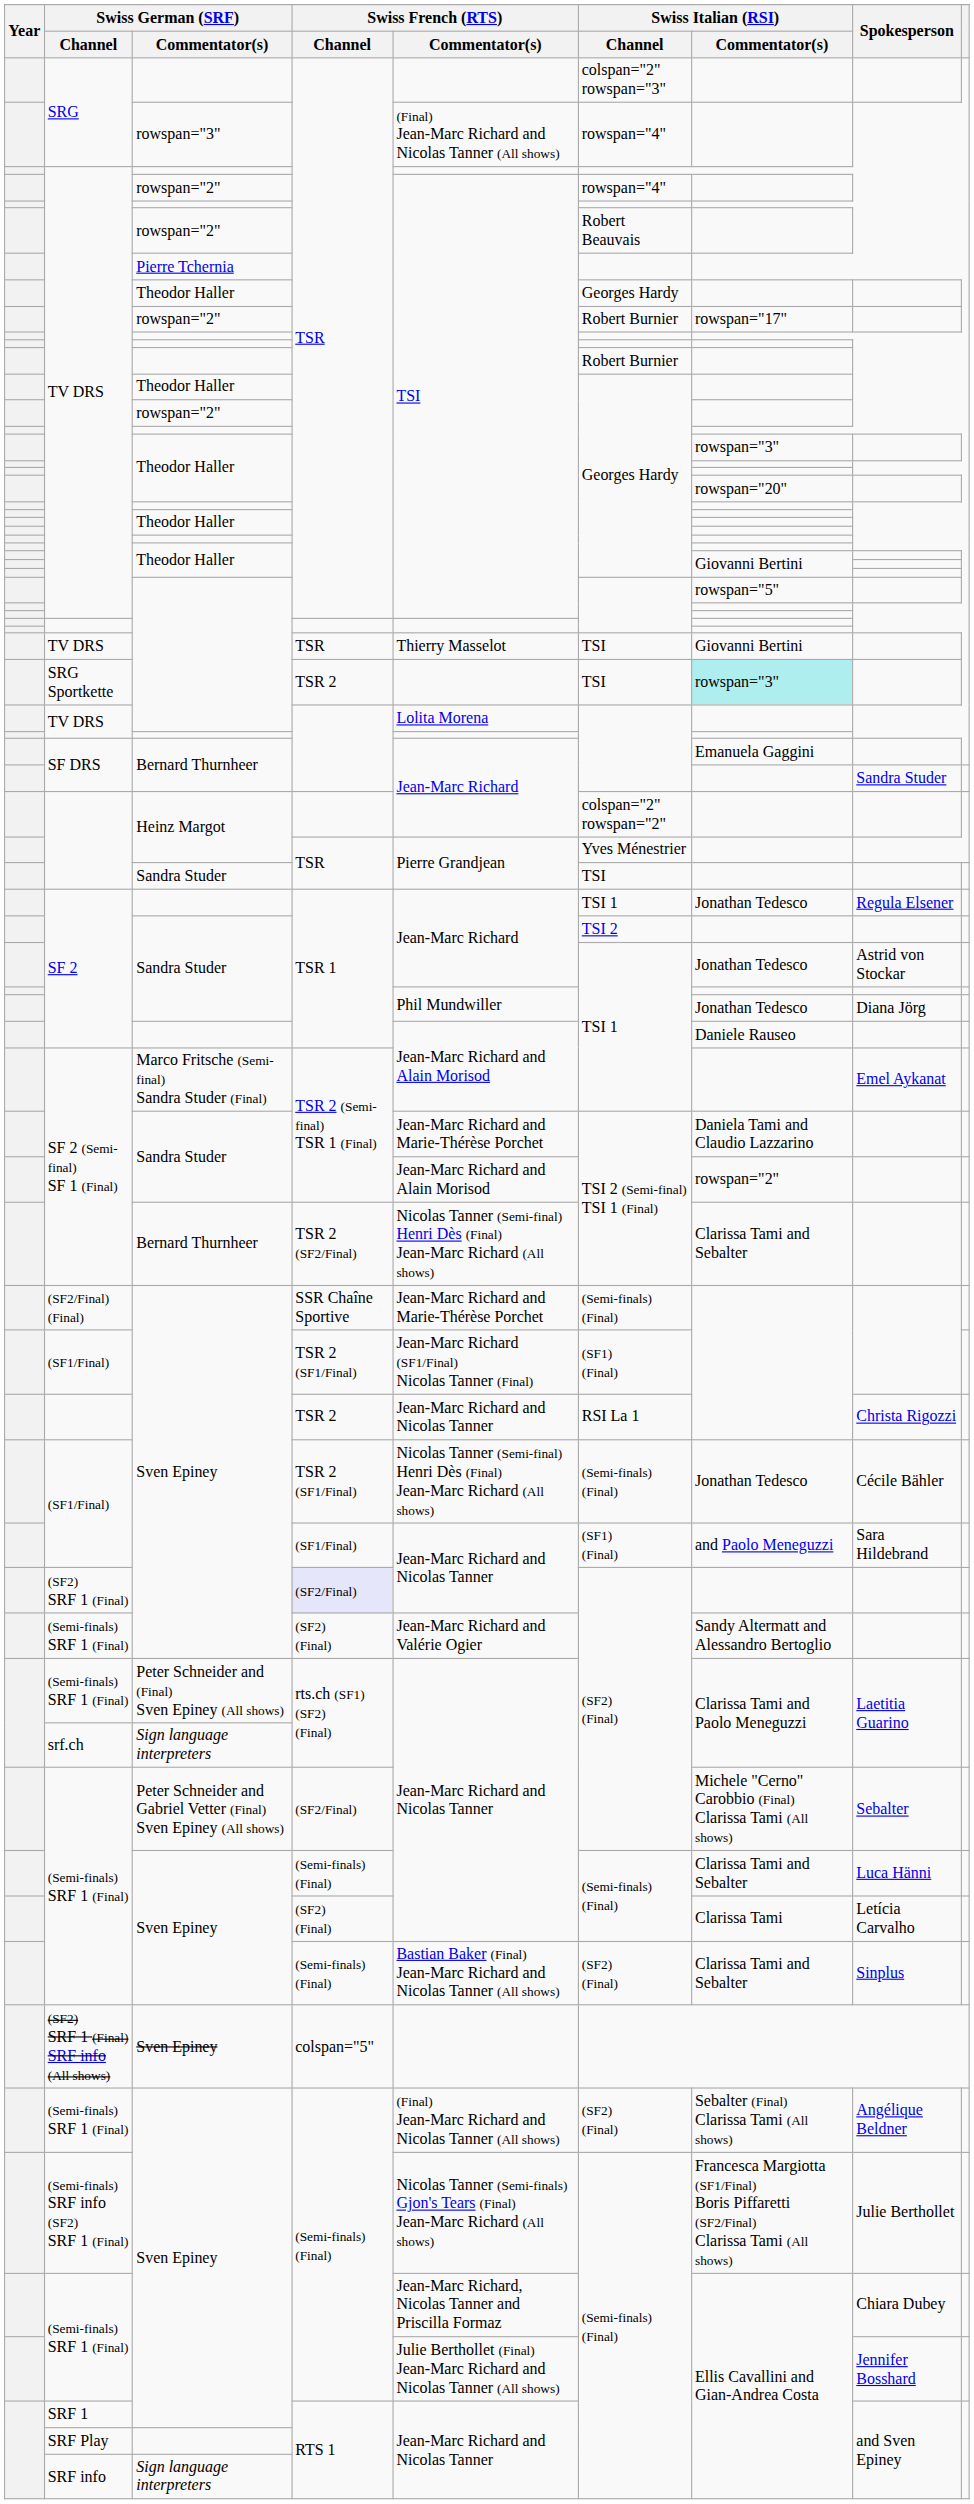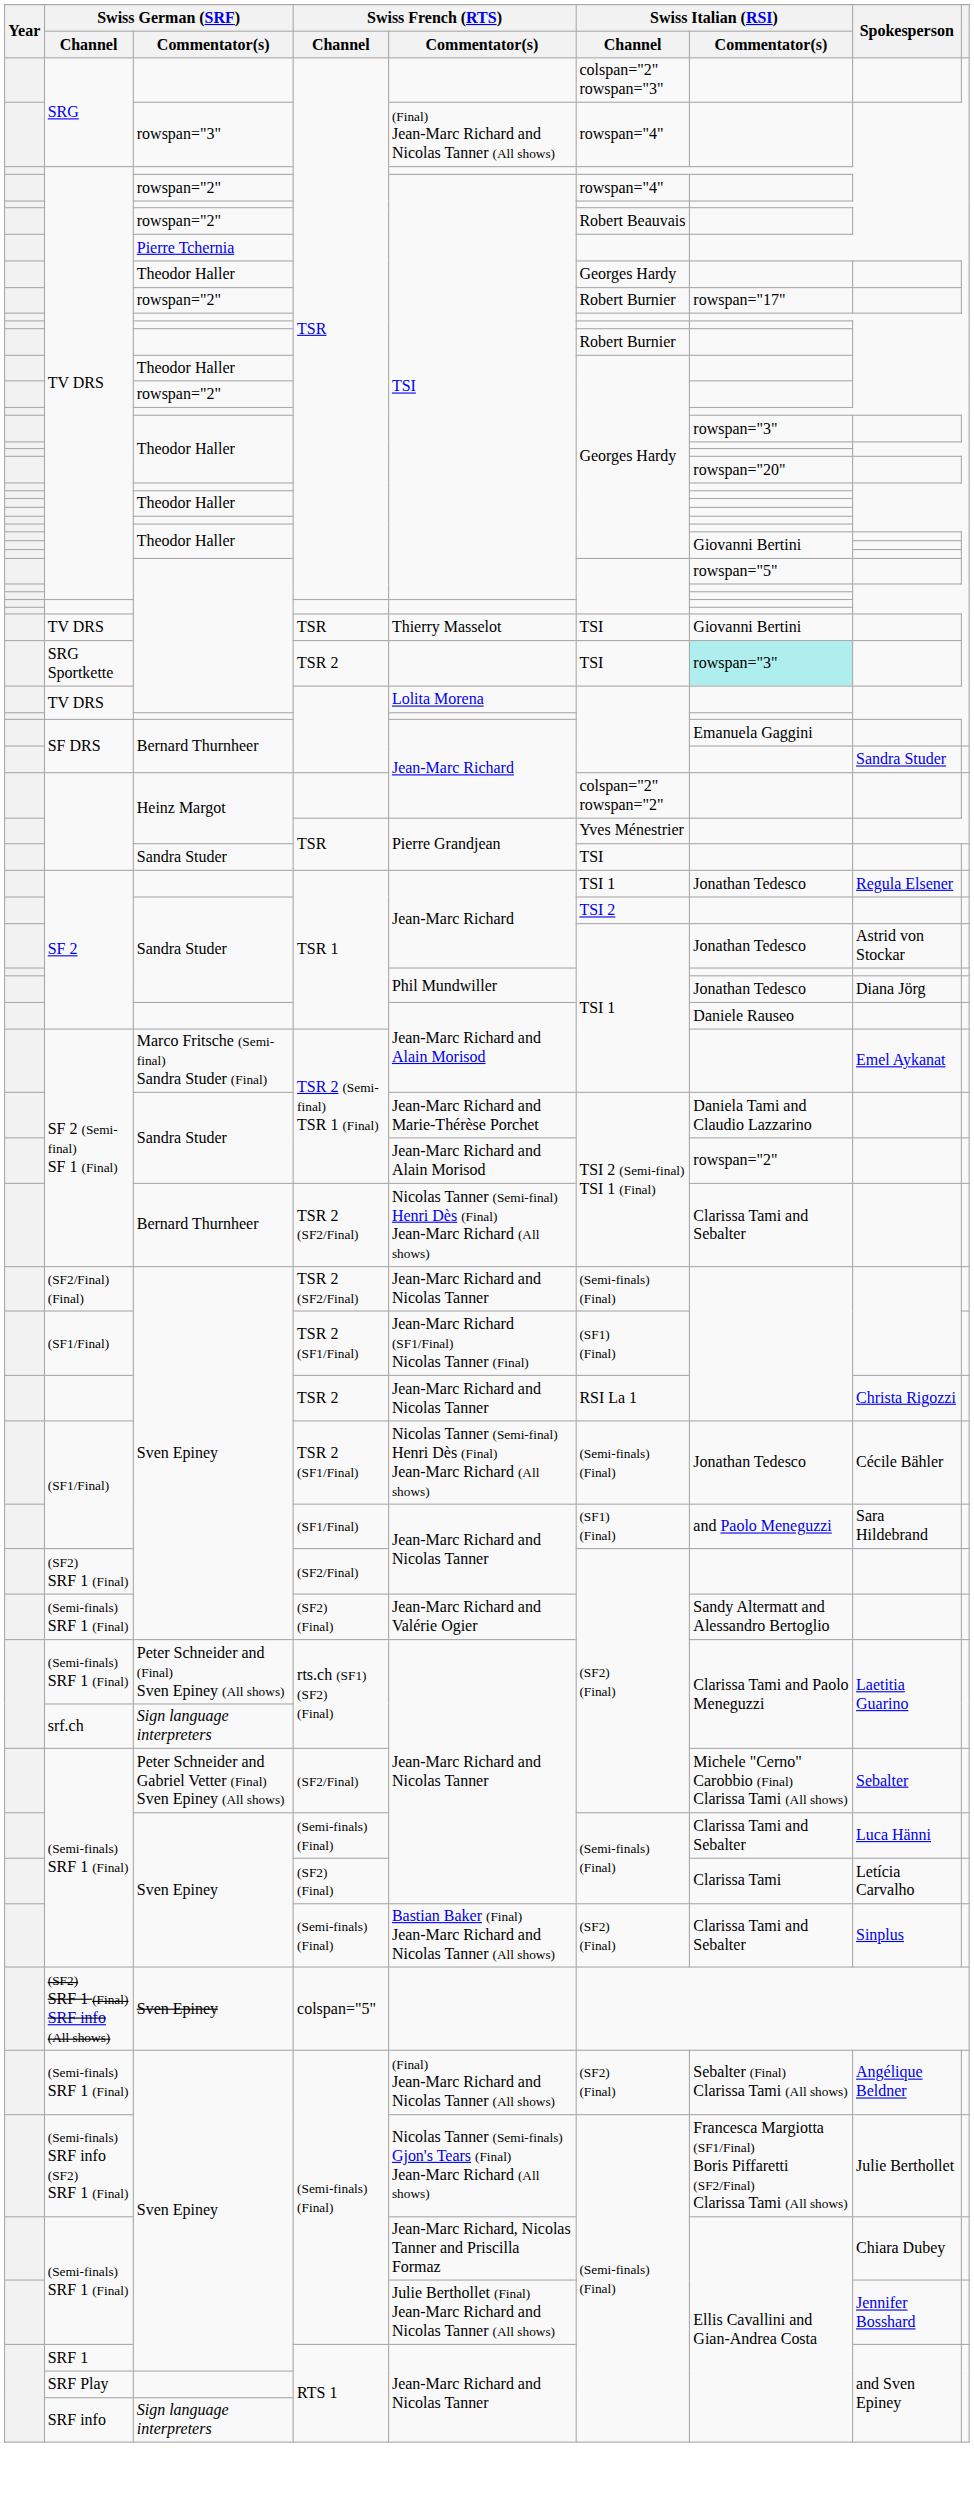(SF2/Final) (Final) | Swiss French (RTS) / Channel: SSR Chaîne Sportive -> TSR 2 (SF2/Final)
(SF2/Final) (Final) | Swiss French (RTS) / Commentator(s): Jean-Marc Richard and Marie-Thérèse Porchet -> Jean-Marc Richard and Nicolas Tanner
(SF2) SRF 1 (Final) | Swiss French (RTS) / Channel: lavender background -> no background
